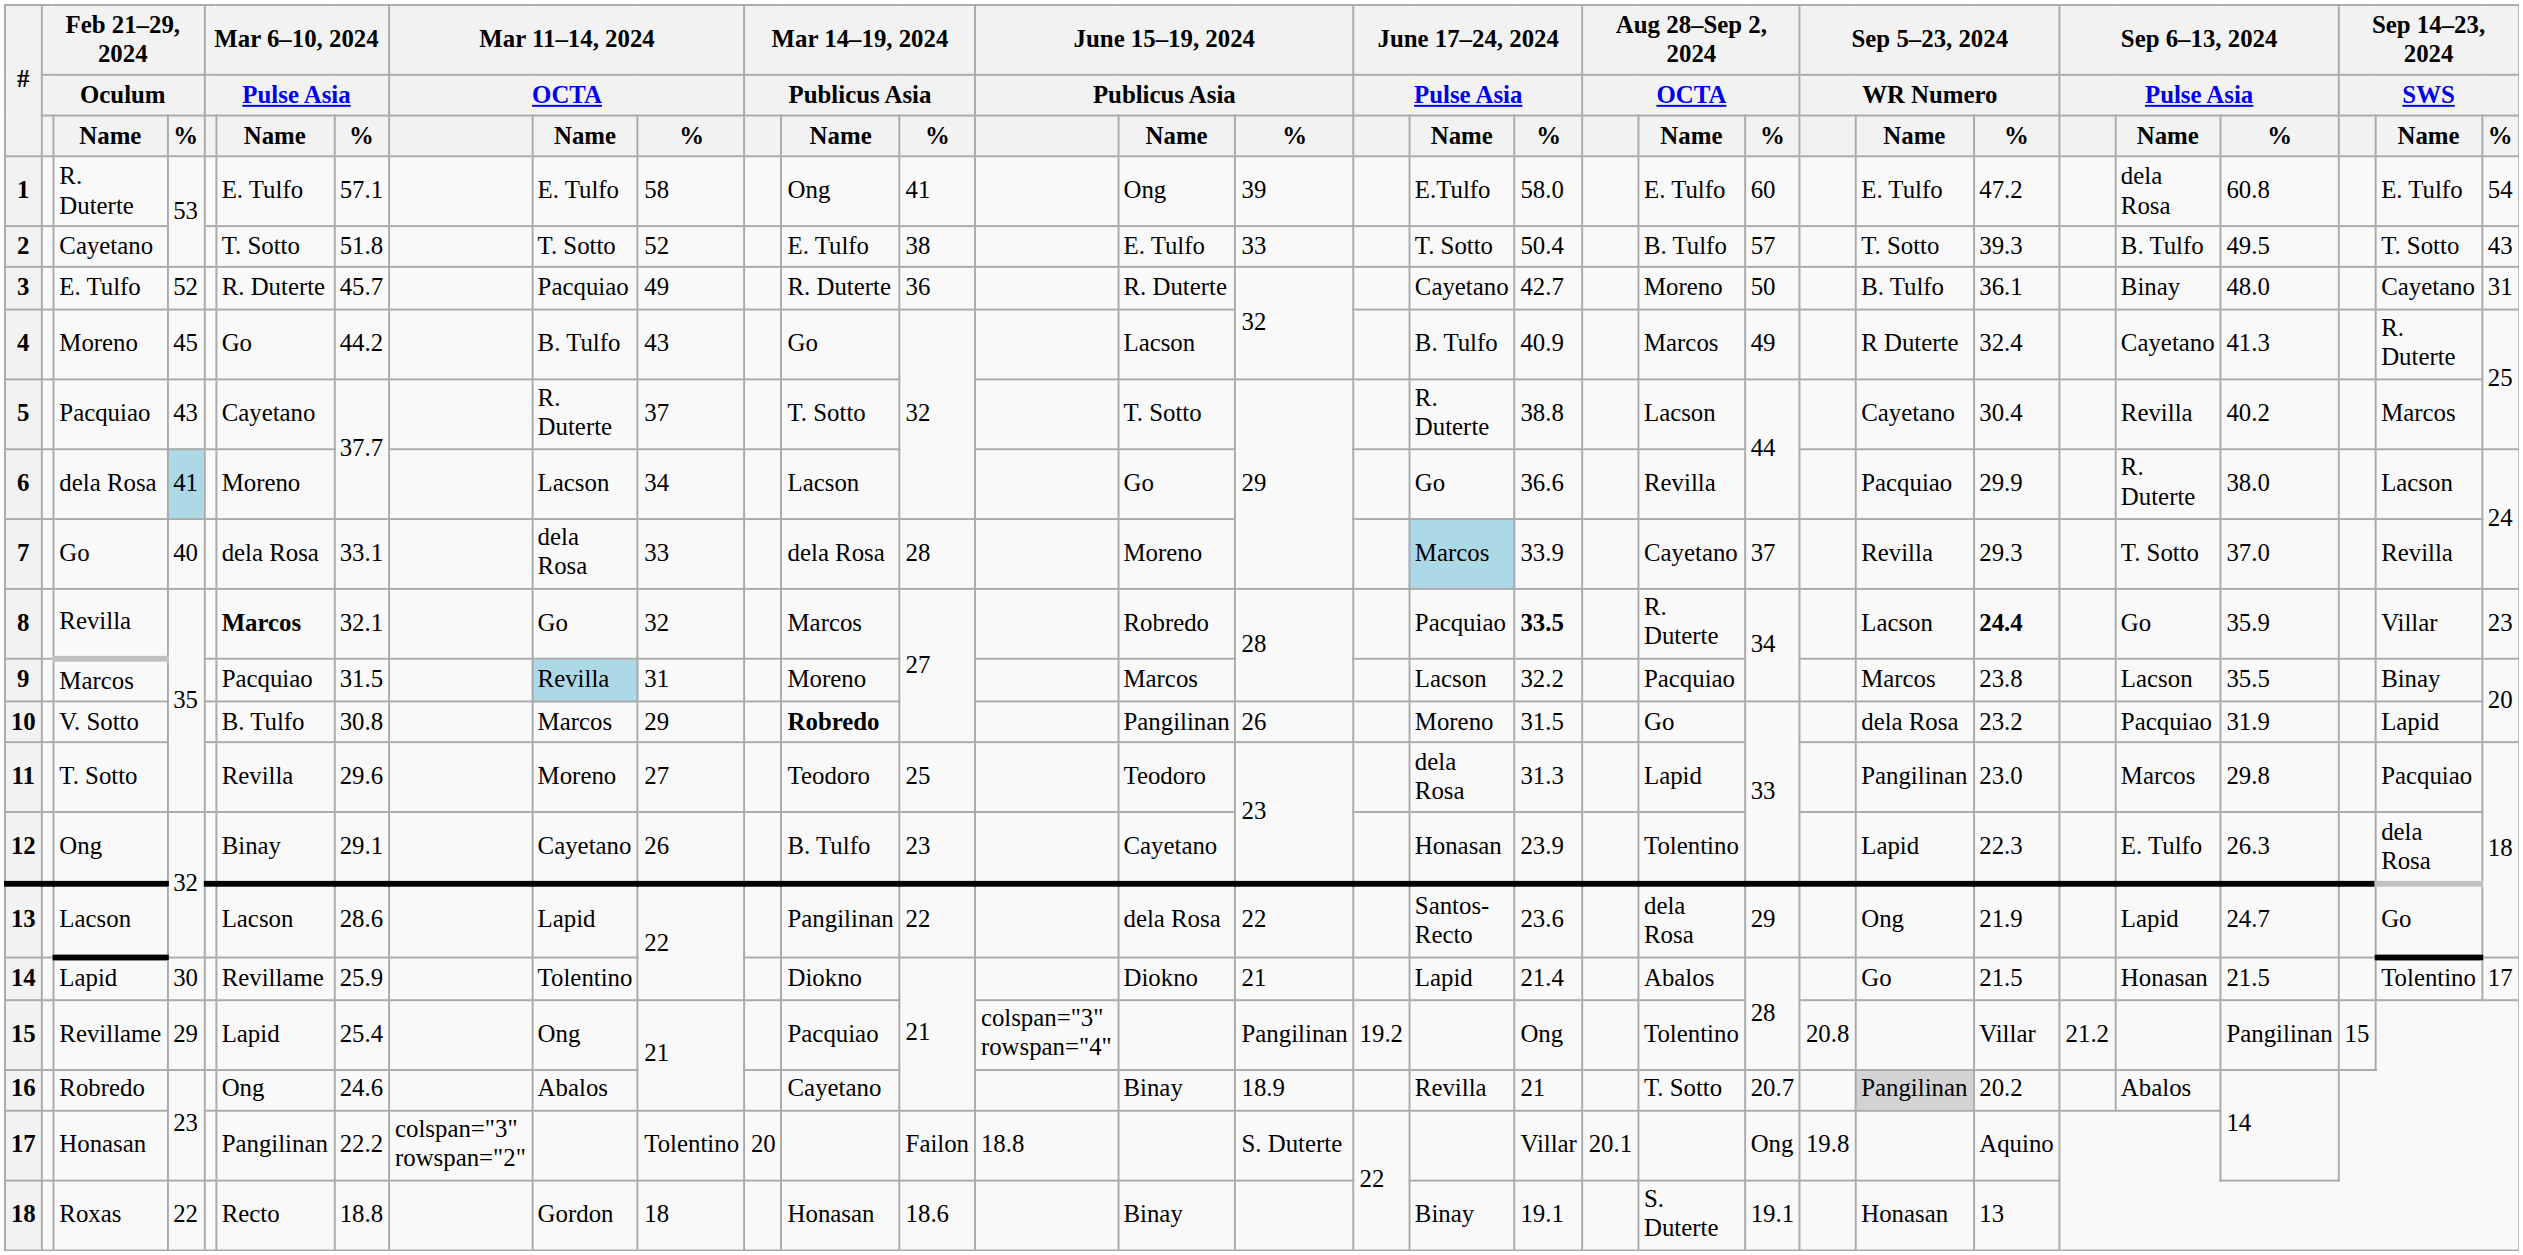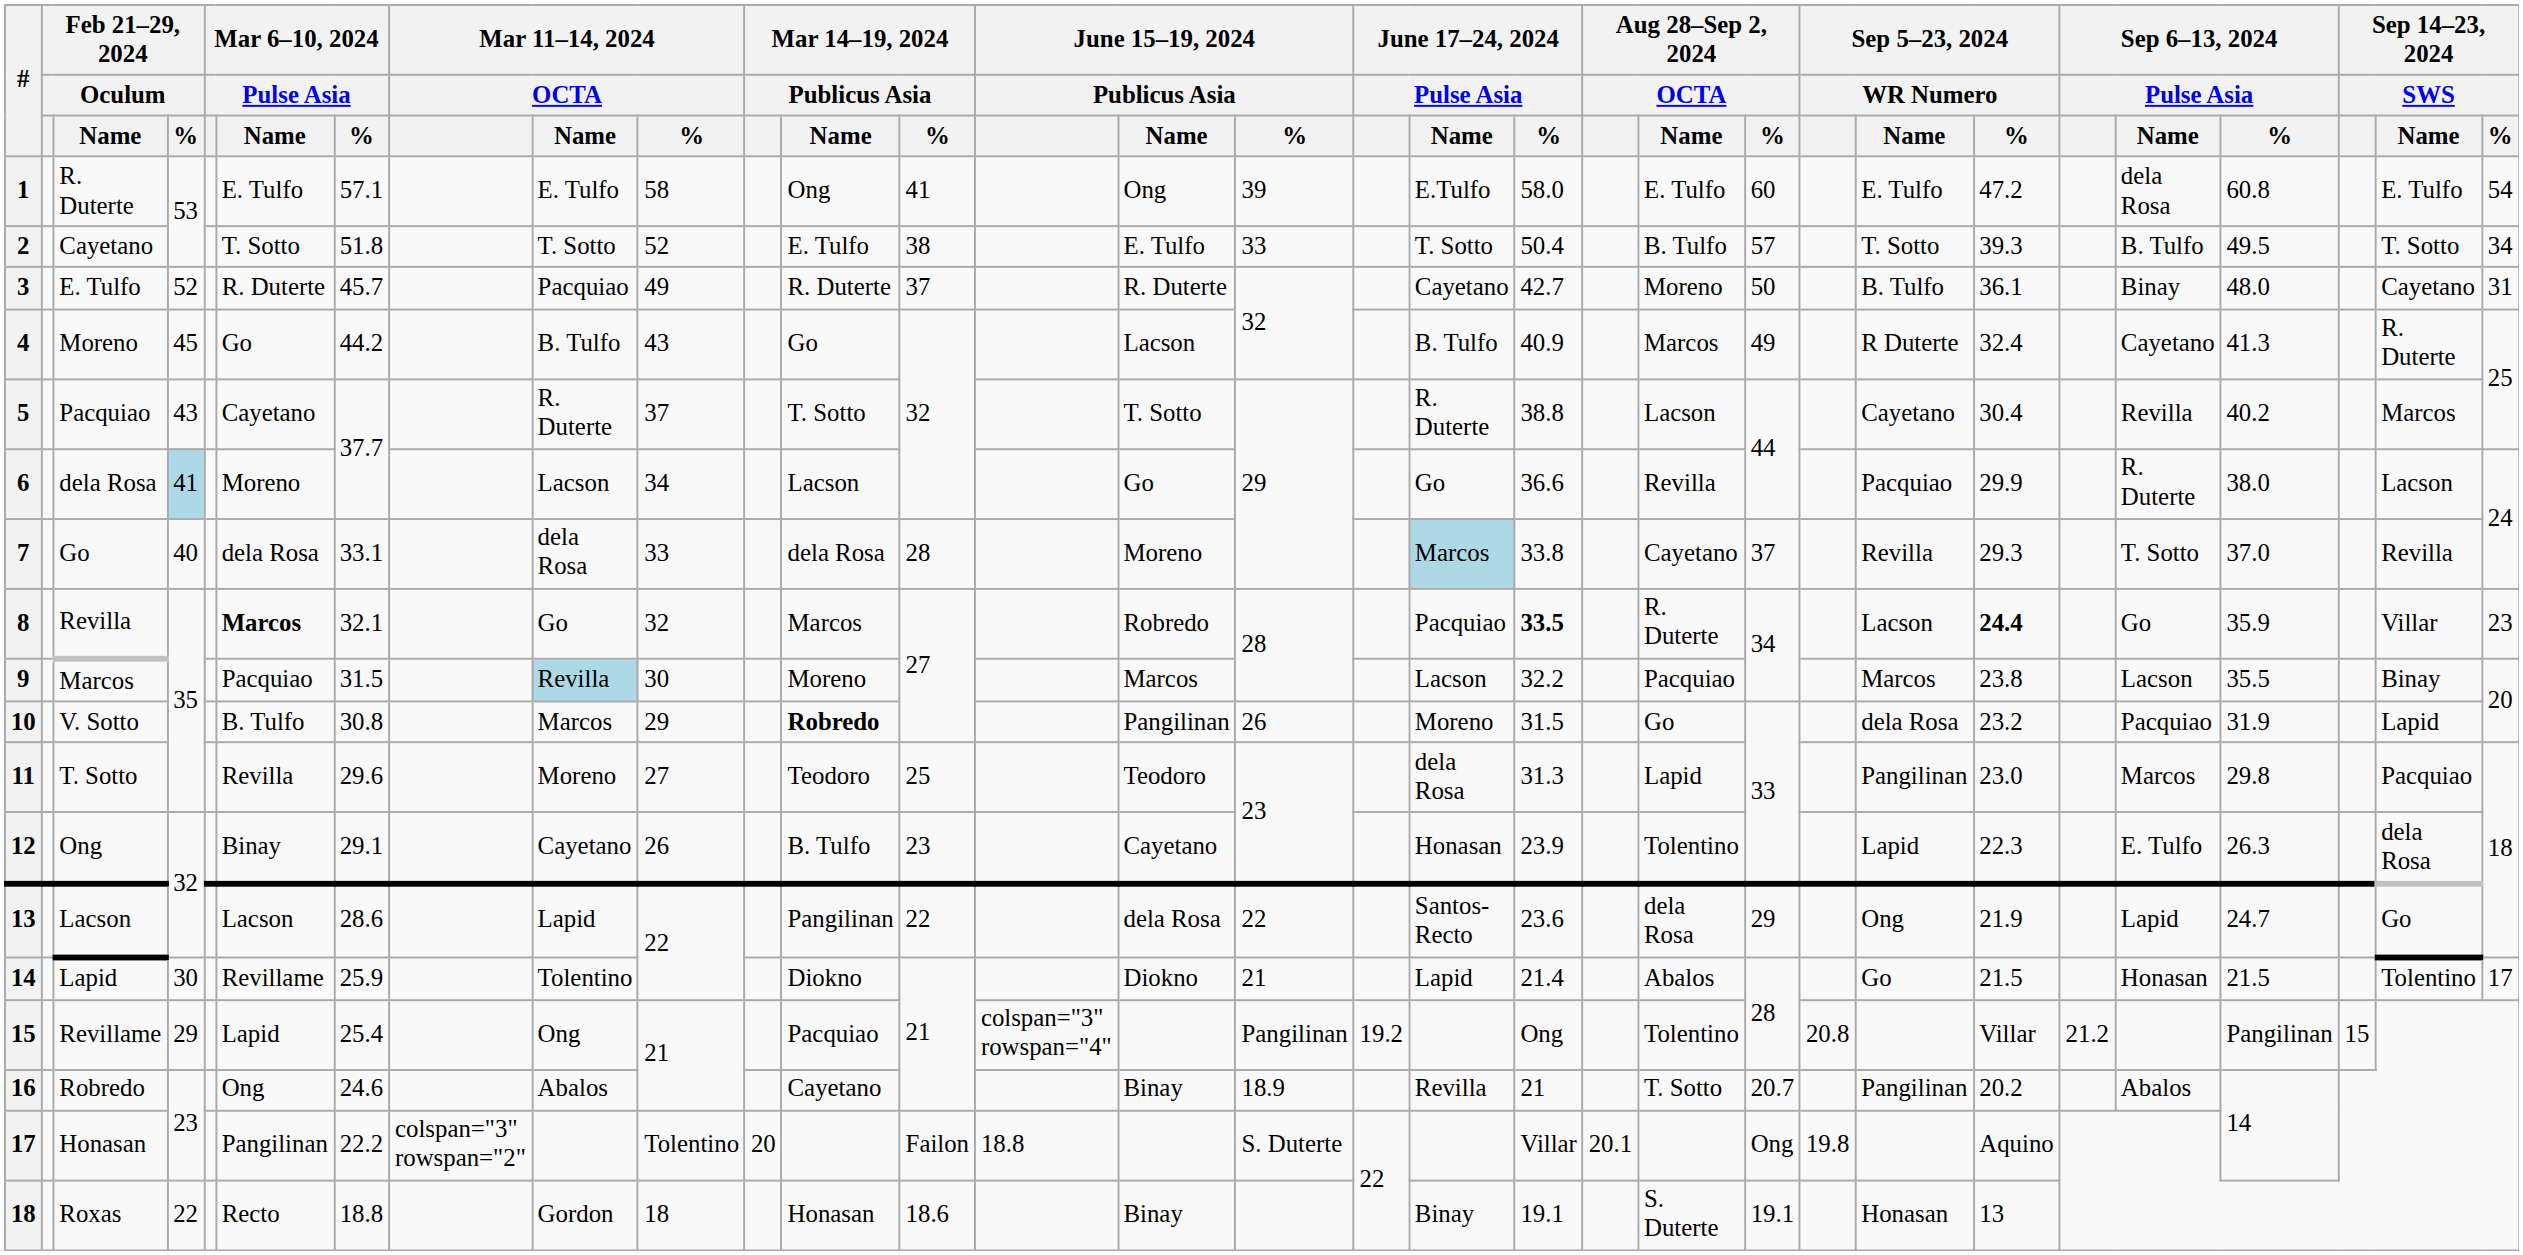2 | Sep 14–23, 2024 / SWS / %: 43 -> 34
3 | Mar 14–19, 2024 / Publicus Asia / %: 36 -> 37
7 | June 17–24, 2024 / Pulse Asia / %: 33.9 -> 33.8
9 | Mar 11–14, 2024 / OCTA / %: 31 -> 30
16 | Sep 5–23, 2024 / WR Numero / Name: lightgrey background -> no background
